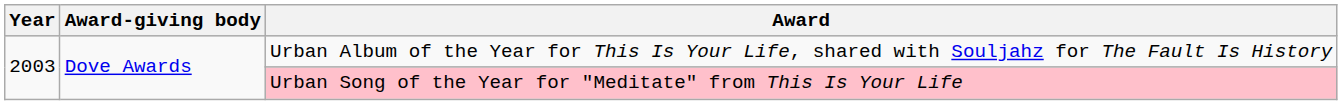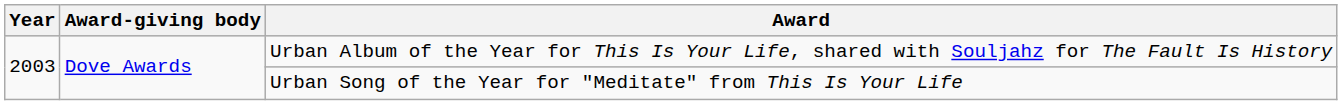Urban Song of the Year for "Meditate" from This Is Your Life | Award: pink background -> no background
